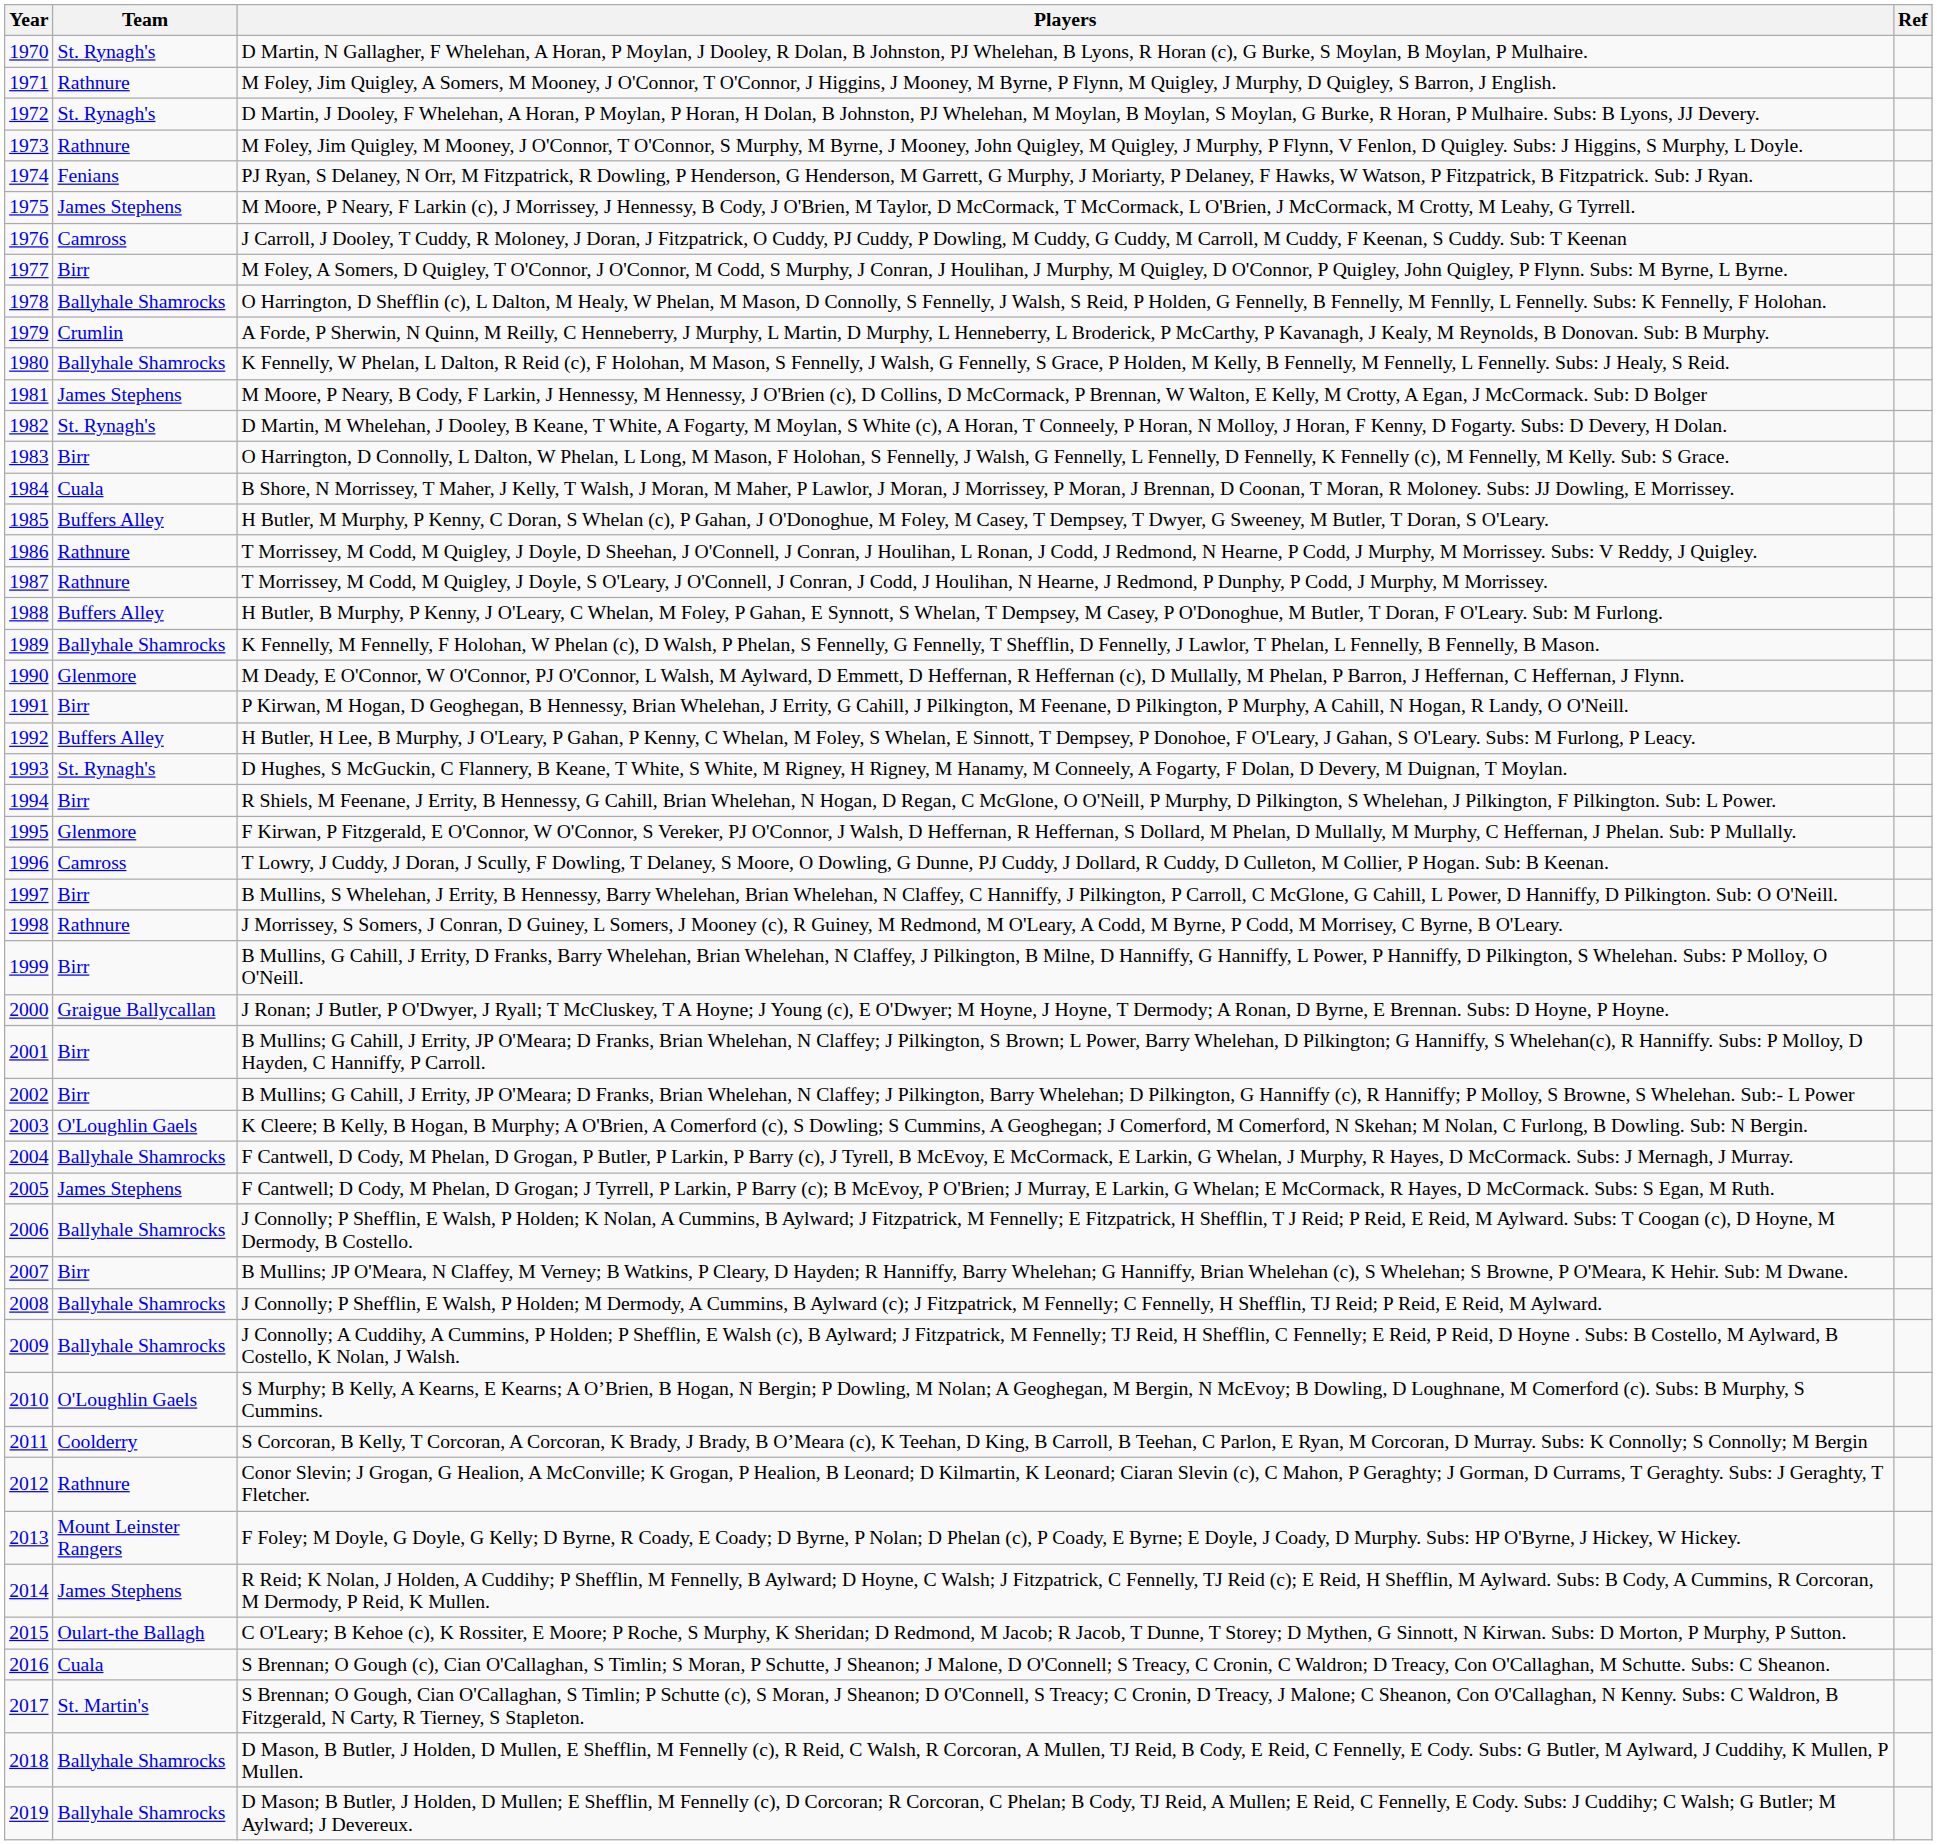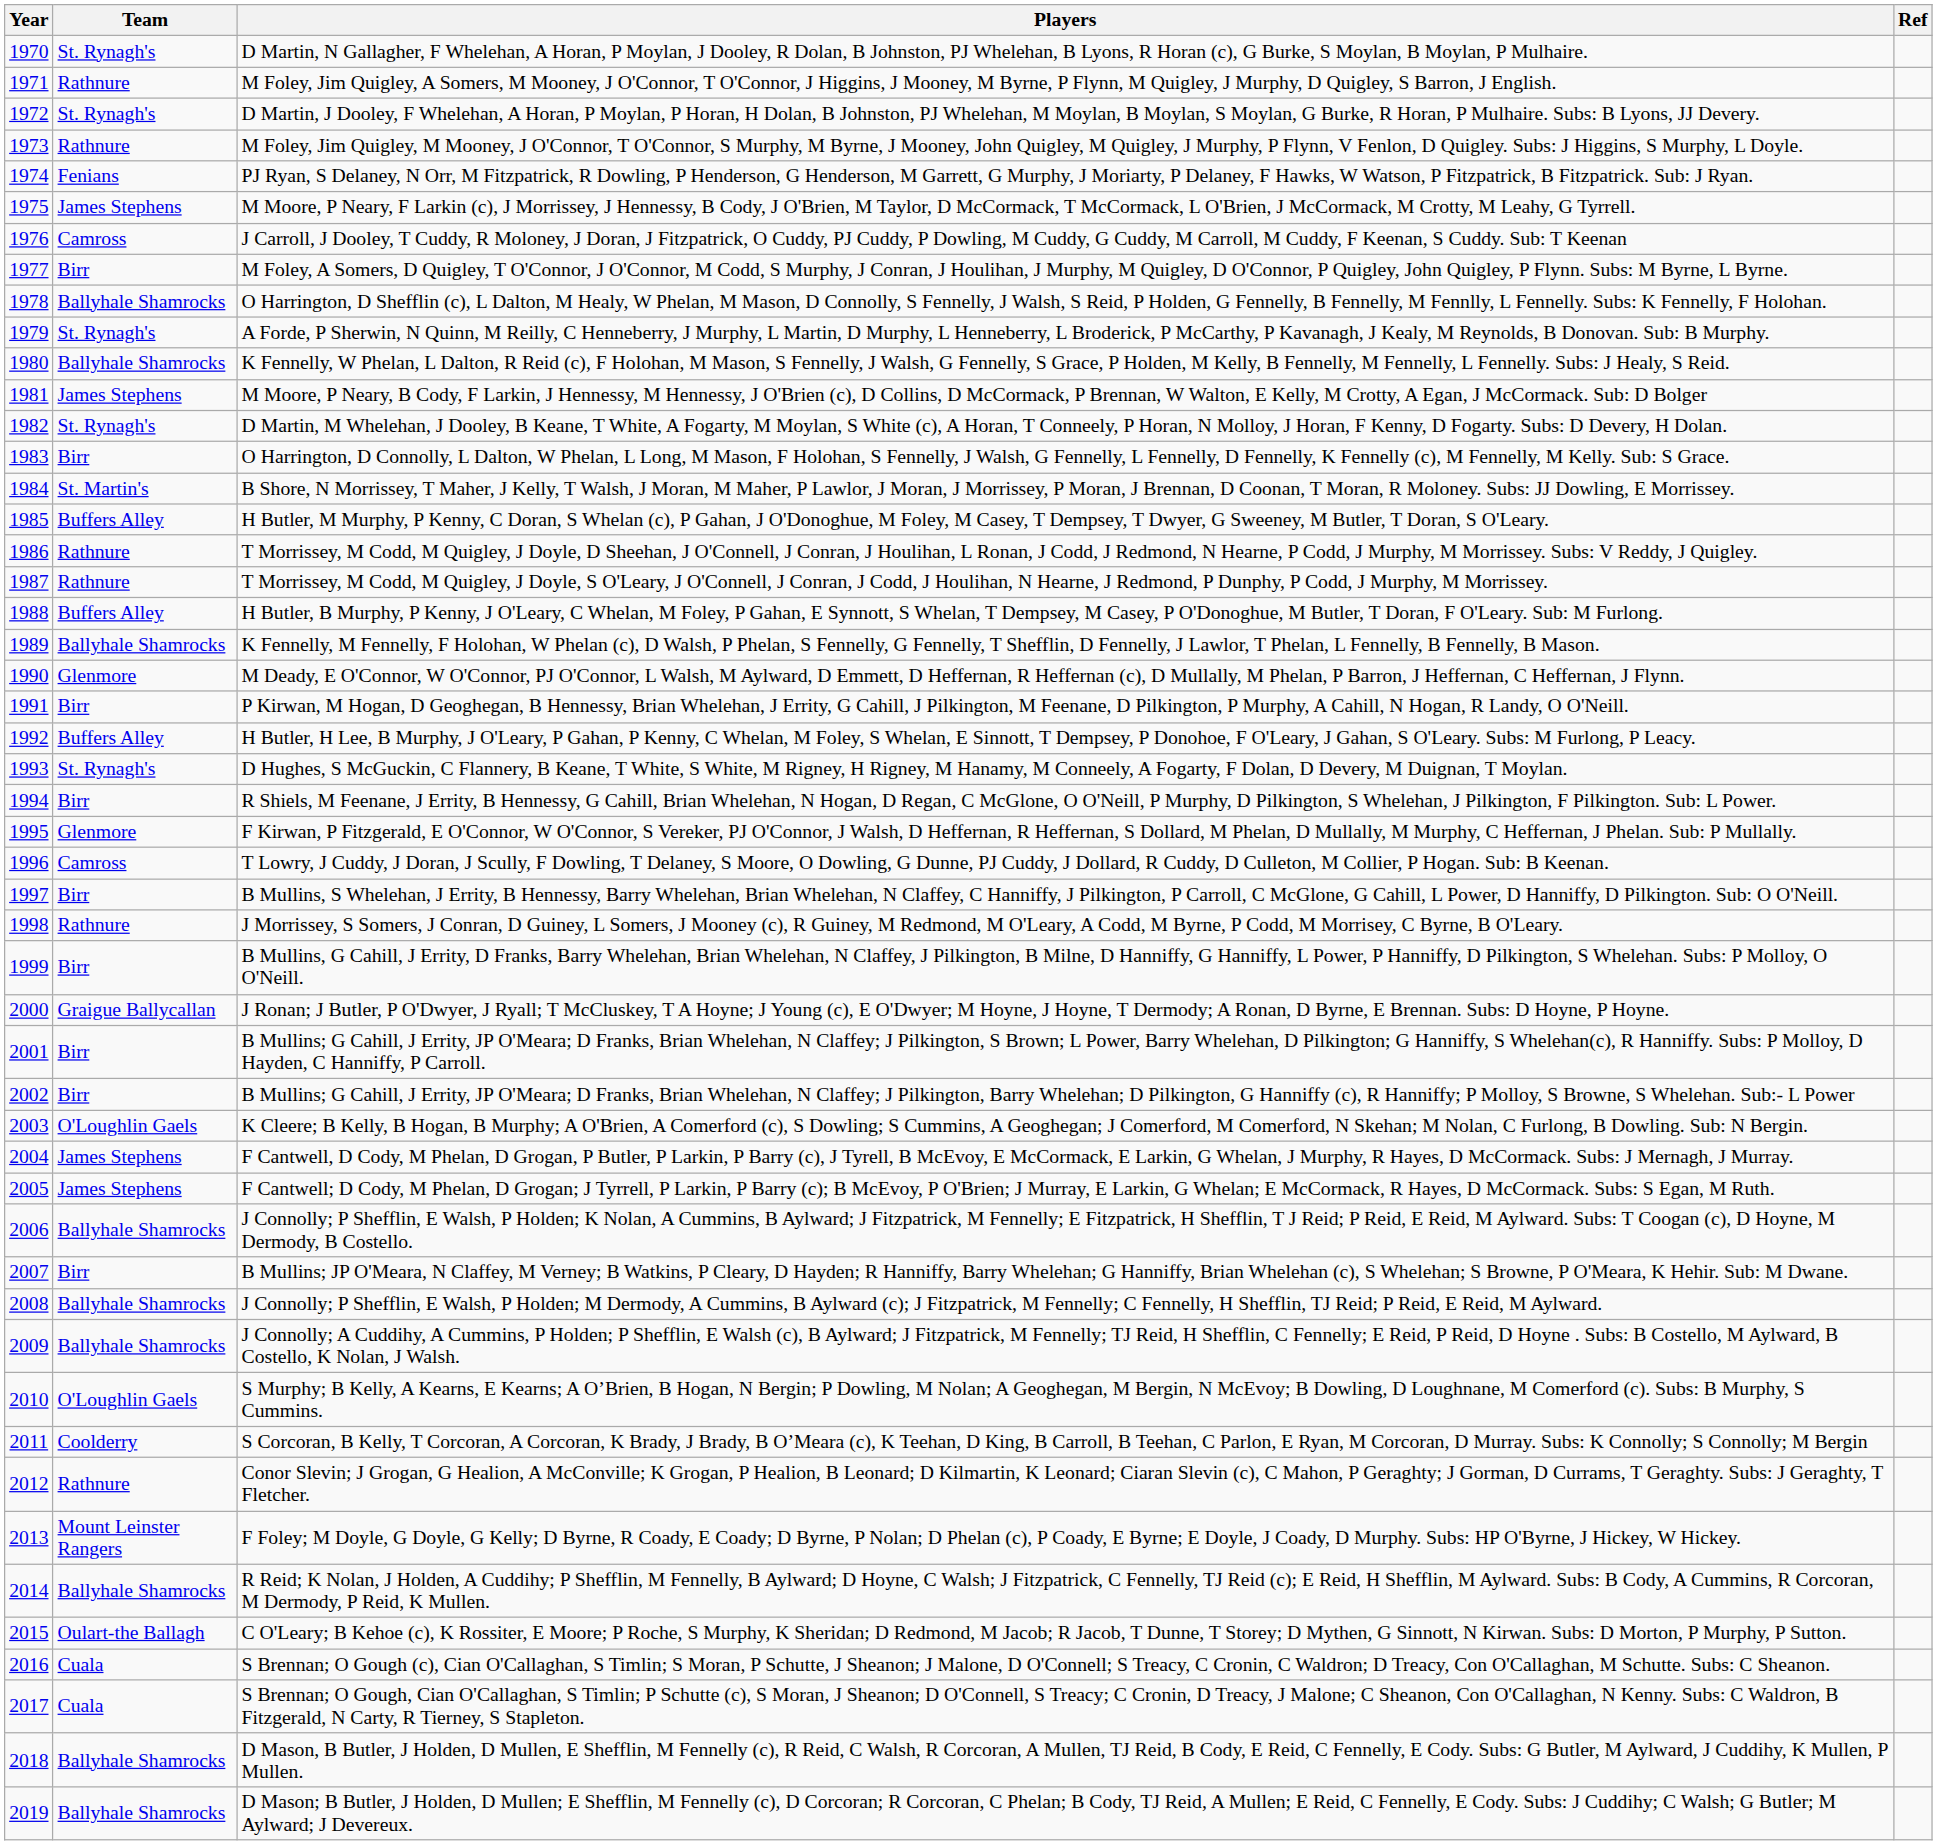row 11 | Team: Crumlin -> St. Rynagh's
row 16 | Team: Cuala -> St. Martin's
row 36 | Team: Ballyhale Shamrocks -> James Stephens
row 46 | Team: James Stephens -> Ballyhale Shamrocks
row 49 | Team: St. Martin's -> Cuala
